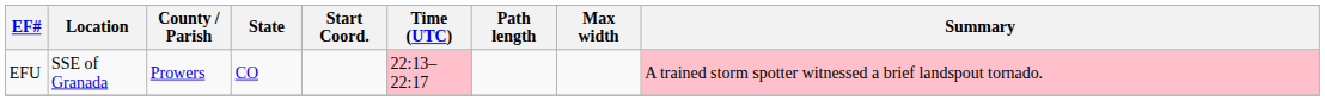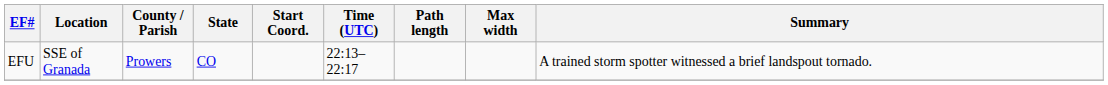EFU | Time (UTC): pink background -> no background
EFU | Summary: pink background -> no background
